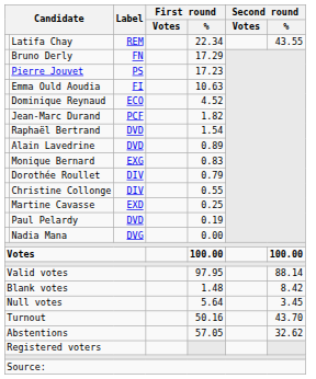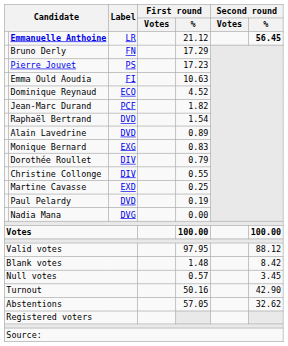- row: Latifa Chay | REM | 22.34 | 43.55
+ row: Emmanuelle Anthoine | LR | 21.12 | 56.45
Valid votes | Second round / %: 88.14 -> 88.12
Null votes | First round / %: 5.64 -> 0.57
Turnout | Second round / %: 43.70 -> 42.90
